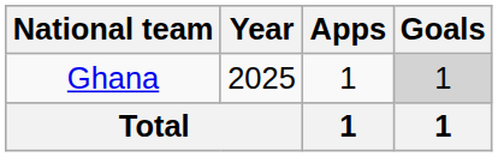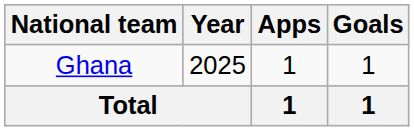Ghana | Goals: lightgrey background -> no background
